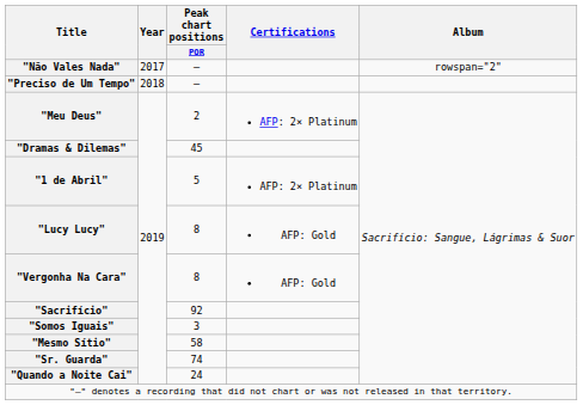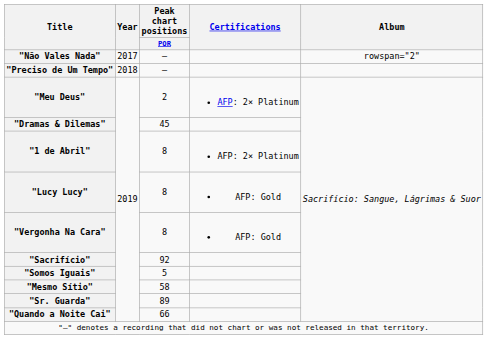"1 de Abril" | Peak chart positions / POR: 5 -> 8
"Somos Iguais" | Peak chart positions / POR: 3 -> 5
"Sr. Guarda" | Peak chart positions / POR: 74 -> 89
"Quando a Noite Cai" | Peak chart positions / POR: 24 -> 66
